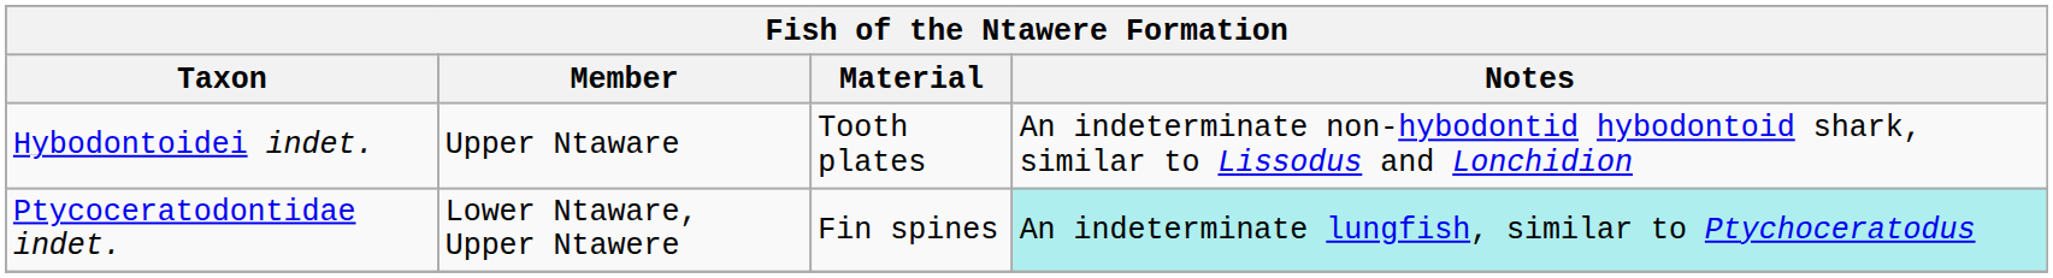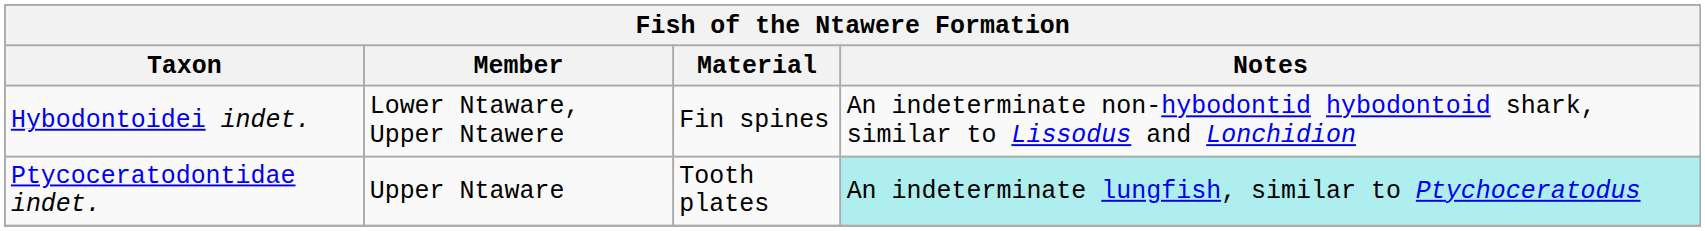Hybodontoidei indet. | Member: Upper Ntaware -> Lower Ntaware, Upper Ntawere
Hybodontoidei indet. | Material: Tooth plates -> Fin spines
Ptycoceratodontidae indet. | Member: Lower Ntaware, Upper Ntawere -> Upper Ntaware
Ptycoceratodontidae indet. | Material: Fin spines -> Tooth plates
